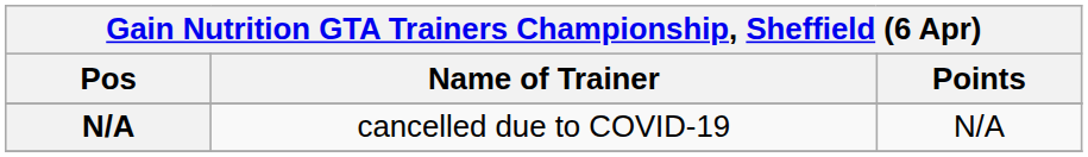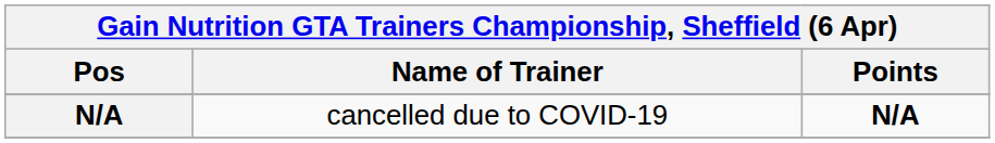row 3 | Points: normal -> bold
